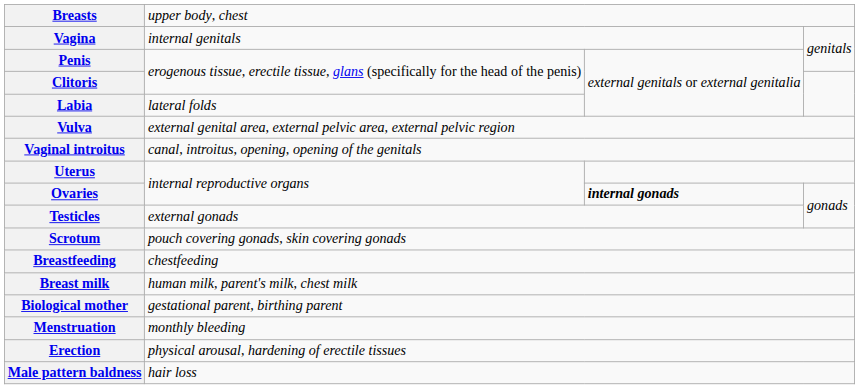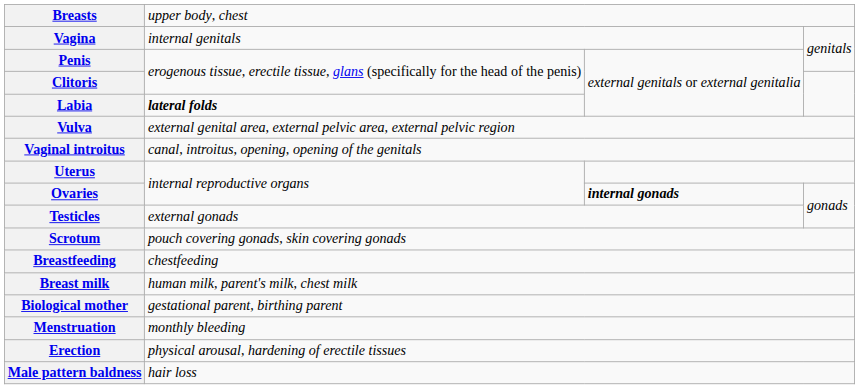Labia | column 2: normal -> bold
